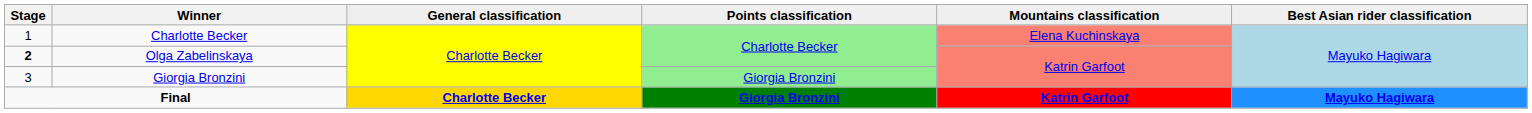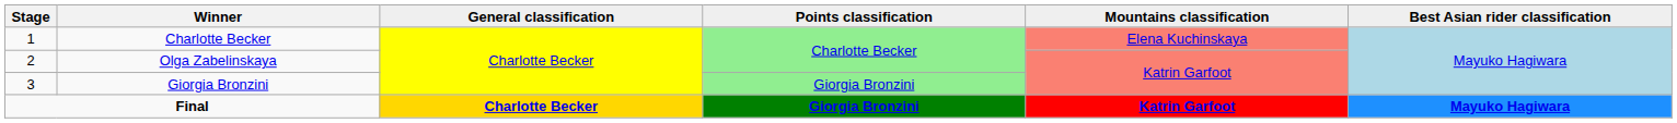Olga Zabelinskaya | Stage: bold -> normal
